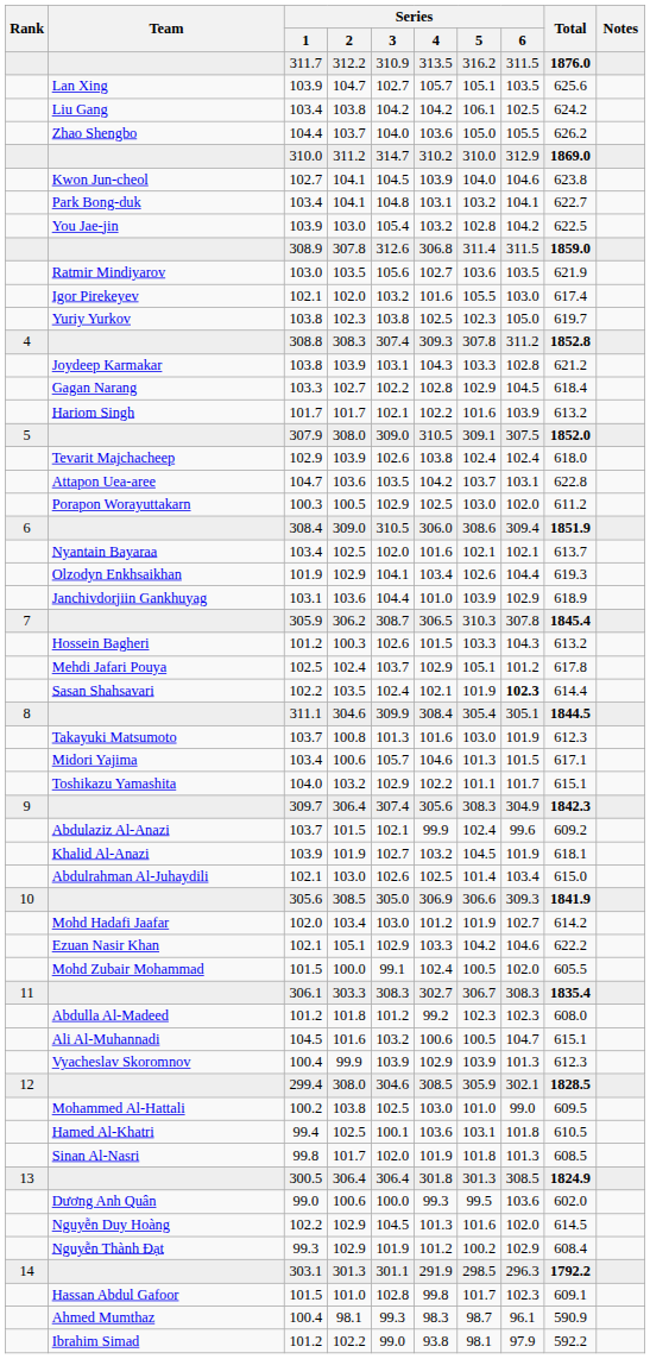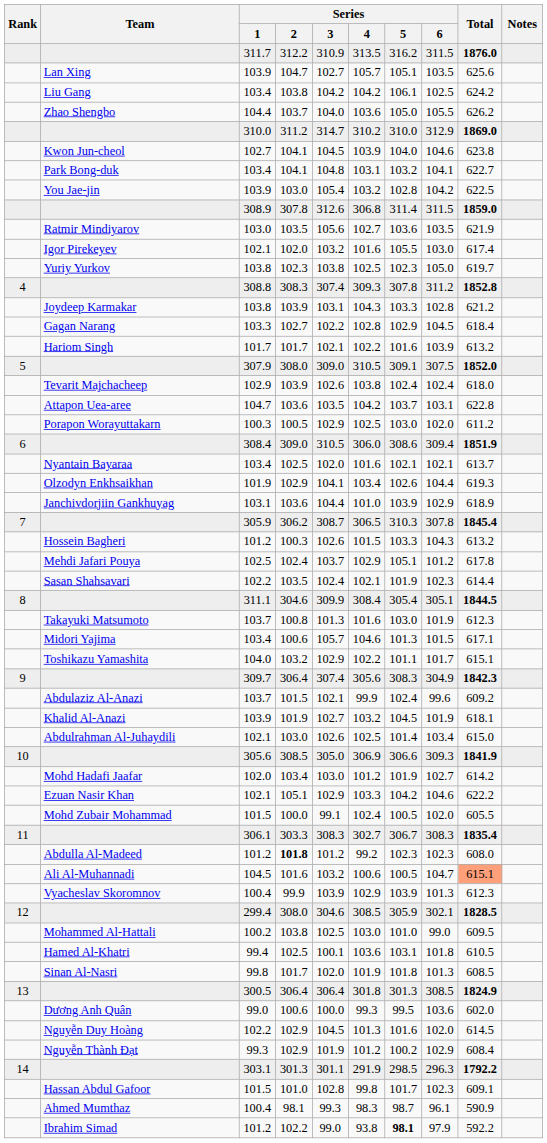Sasan Shahsavari | Series / 6: bold -> normal
Abdulla Al-Madeed | Series / 2: normal -> bold
Ali Al-Muhannadi | Total: no background -> lightsalmon background
Ibrahim Simad | Series / 5: normal -> bold
